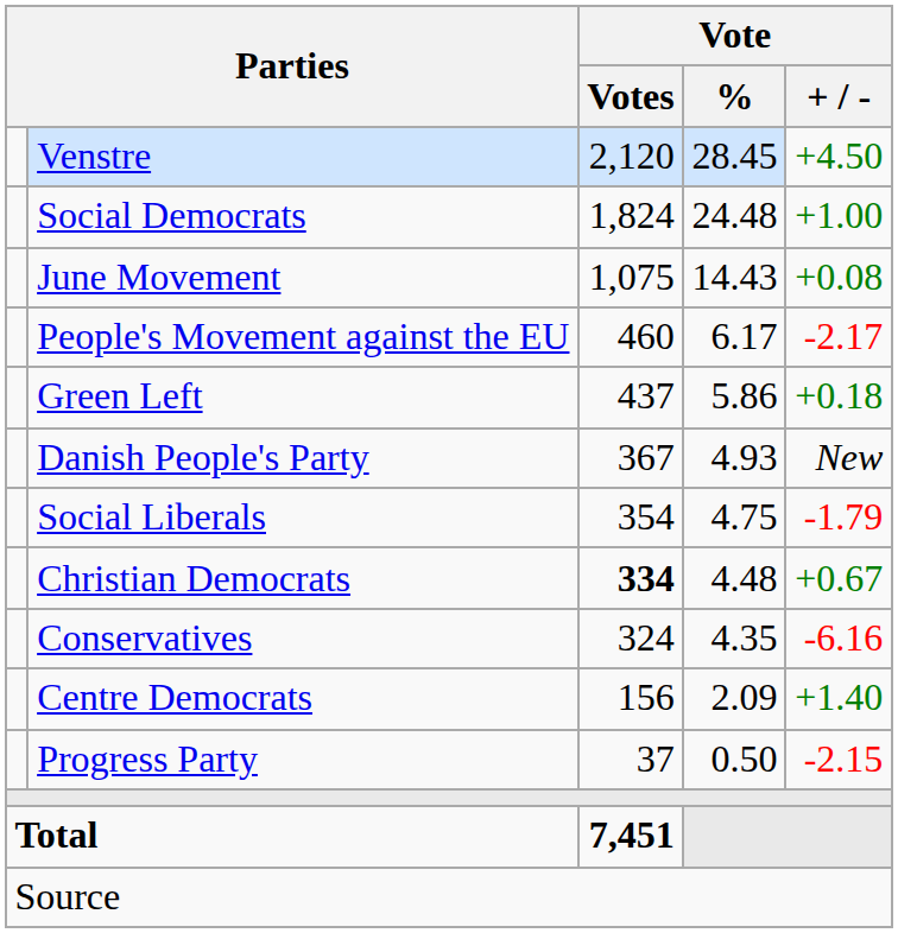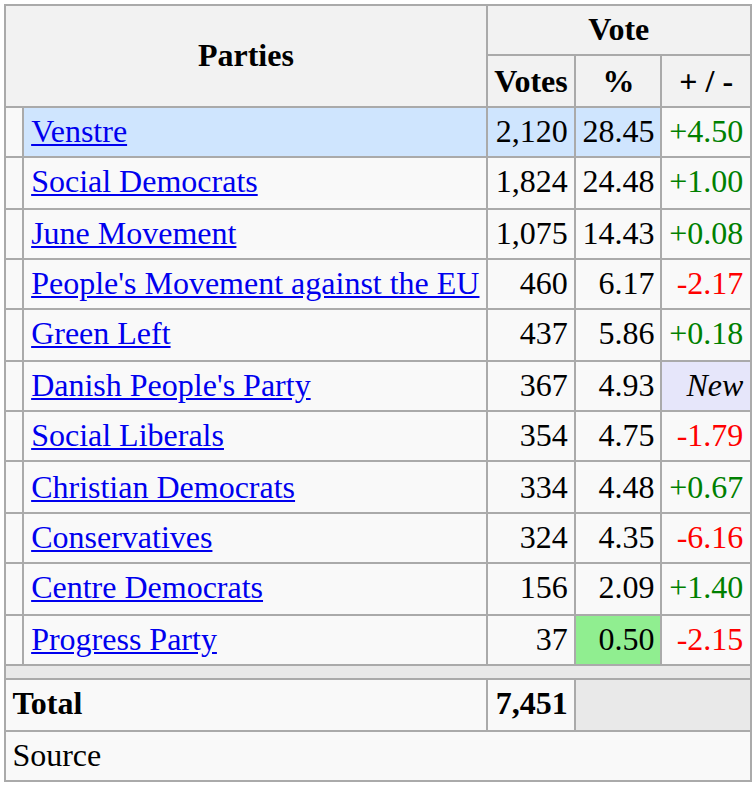Danish People's Party | Vote / + / -: no background -> lavender background
Christian Democrats | Vote / Votes: bold -> normal
Progress Party | Vote / %: no background -> lightgreen background
